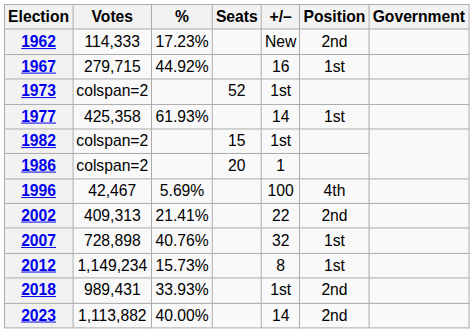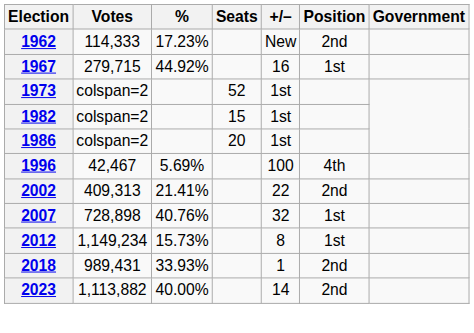- row: 1977 | 425,358 | 61.93% | 14 | 1st
1986 | +/–: 1 -> 1st
2018 | +/–: 1st -> 1
